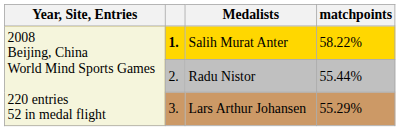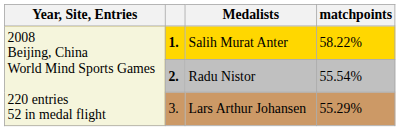Radu Nistor | column 2: normal -> bold
Radu Nistor | matchpoints: 55.44% -> 55.54%
